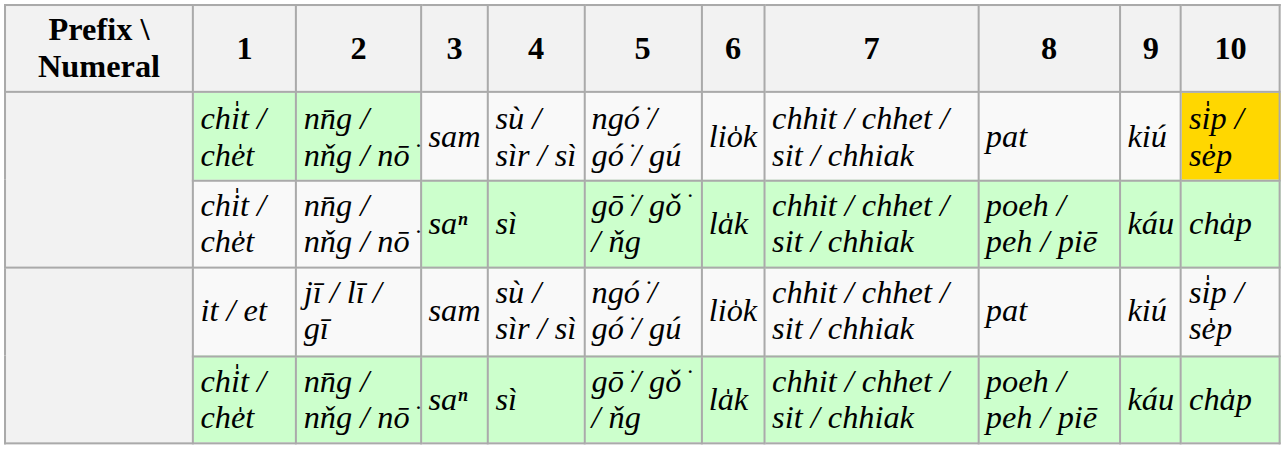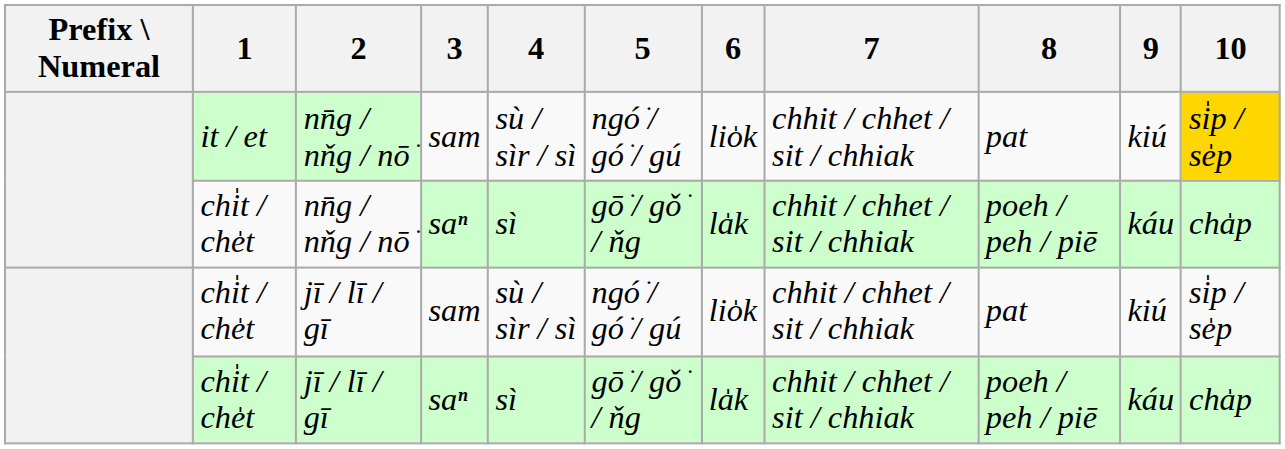row 2 | 1: chi̍t / che̍t -> it / et
row 4 | 1: it / et -> chi̍t / che̍t
row 5 | 2: nn̄g / nňg / nō͘ -> jī / lī / gī
